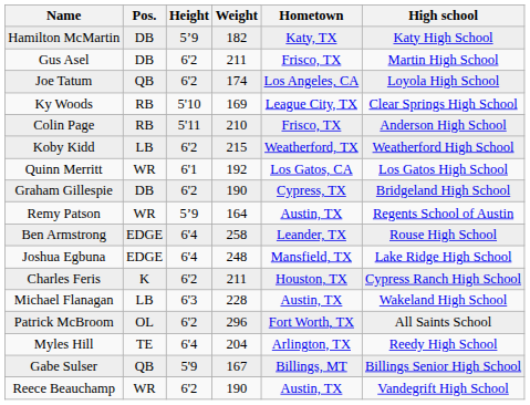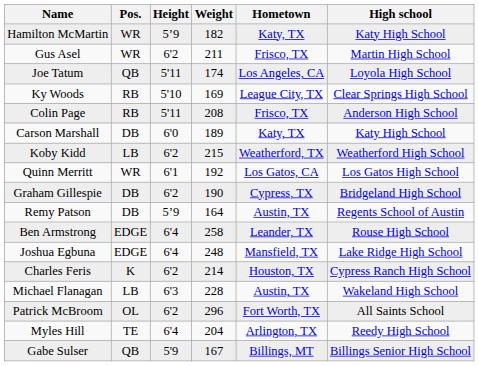Hamilton McMartin | Pos.: DB -> WR
Gus Asel | Pos.: DB -> WR
Joe Tatum | Height: 6'2 -> 5'11
Colin Page | Weight: 210 -> 208
+ row: Carson Marshall | DB | 6'0 | 189 | Katy, TX | Katy High School
Remy Patson | Pos.: WR -> DB
Charles Feris | Weight: 211 -> 214
- row: Reece Beauchamp | WR | 6'2 | 190 | Austin, TX | Vandegrift High School
